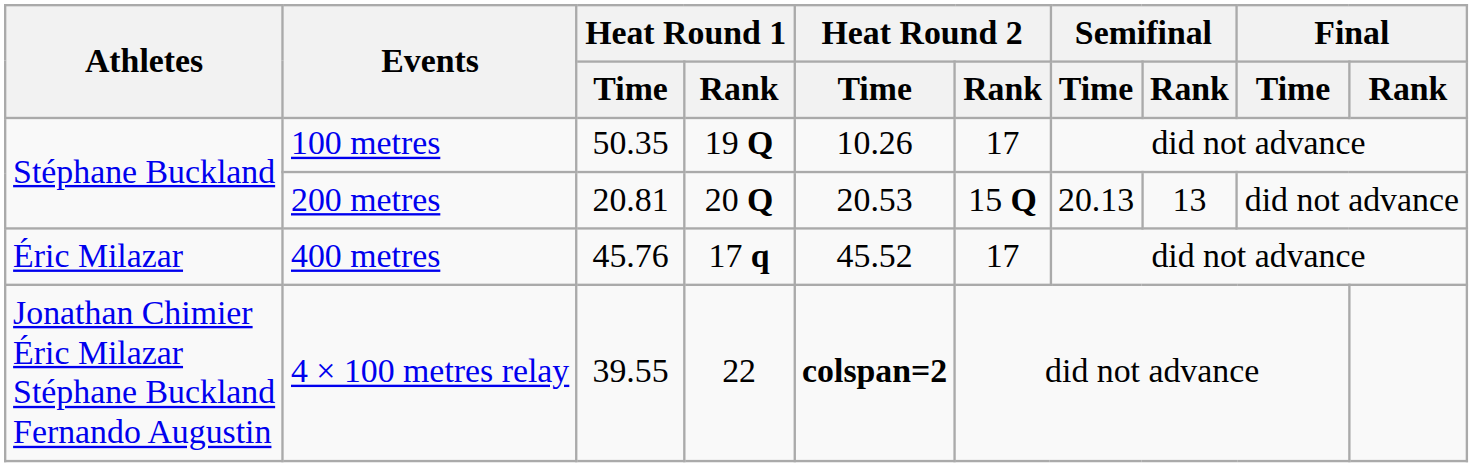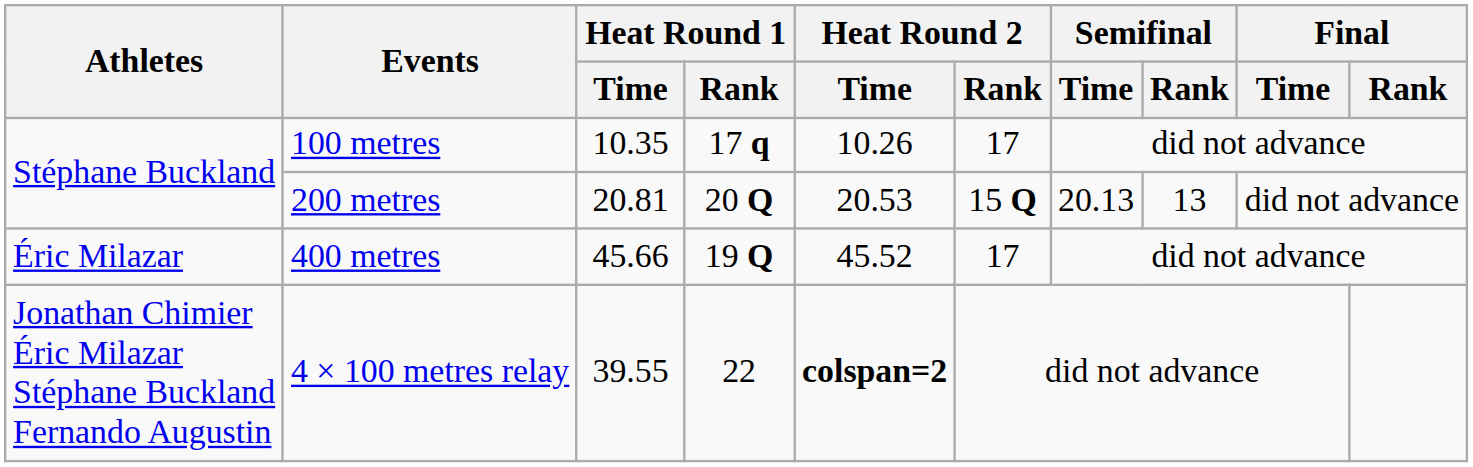100 metres | Heat Round 1 / Time: 50.35 -> 10.35
100 metres | Heat Round 1 / Rank: 19 Q -> 17 q
400 metres | Heat Round 1 / Time: 45.76 -> 45.66
400 metres | Heat Round 1 / Rank: 17 q -> 19 Q
